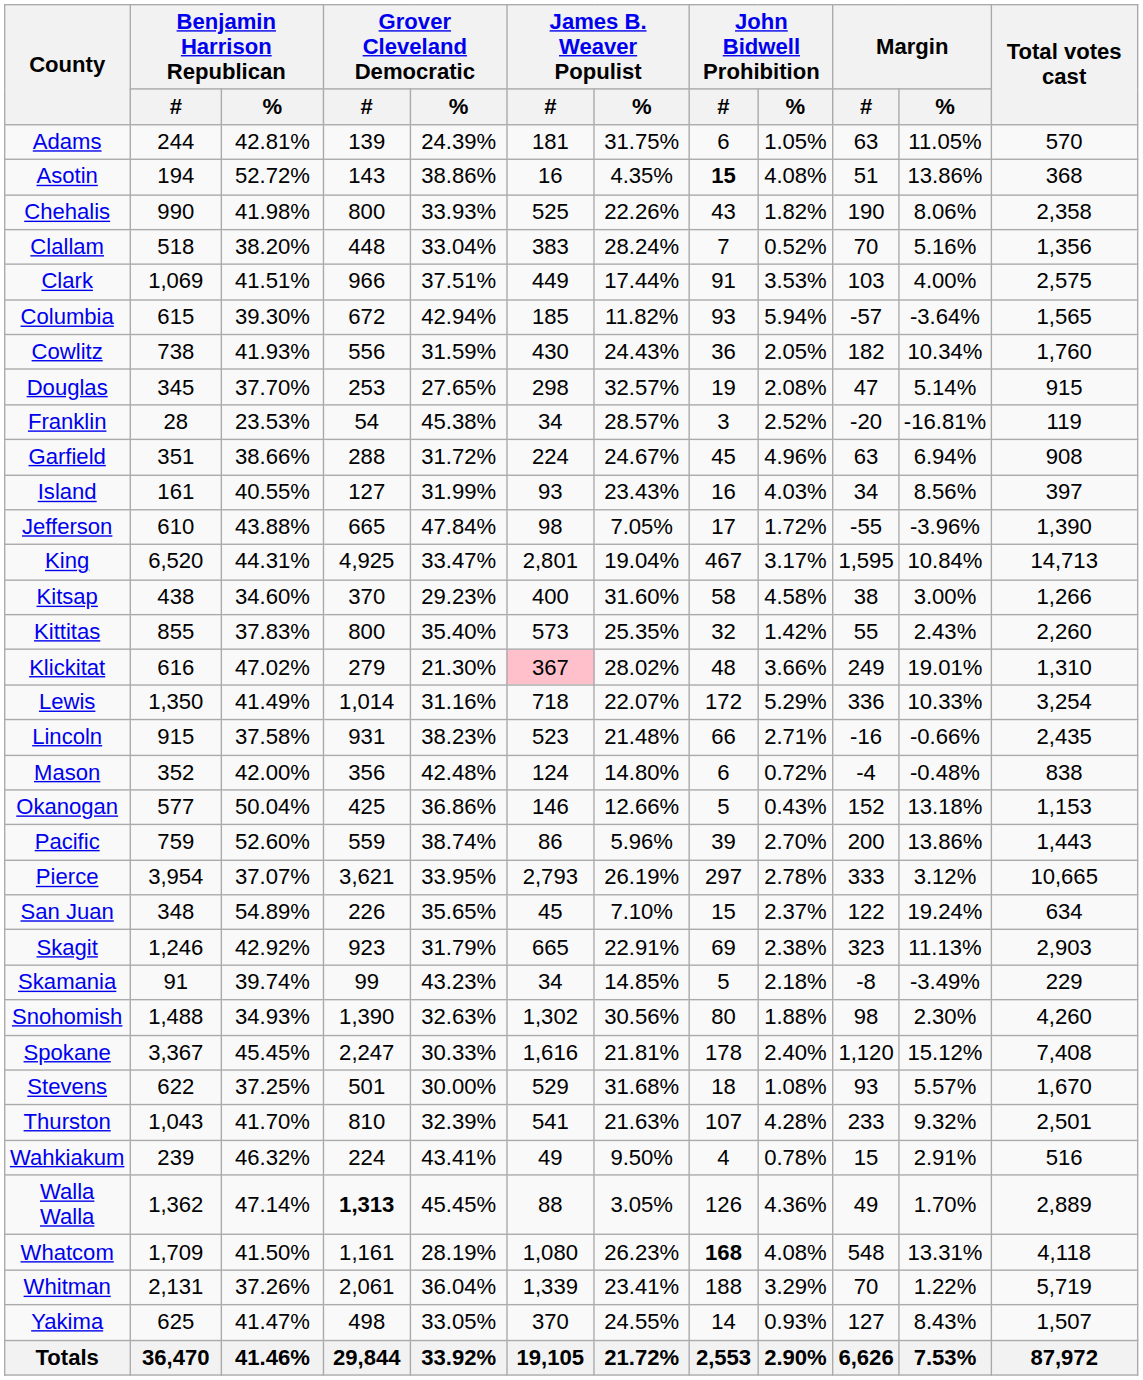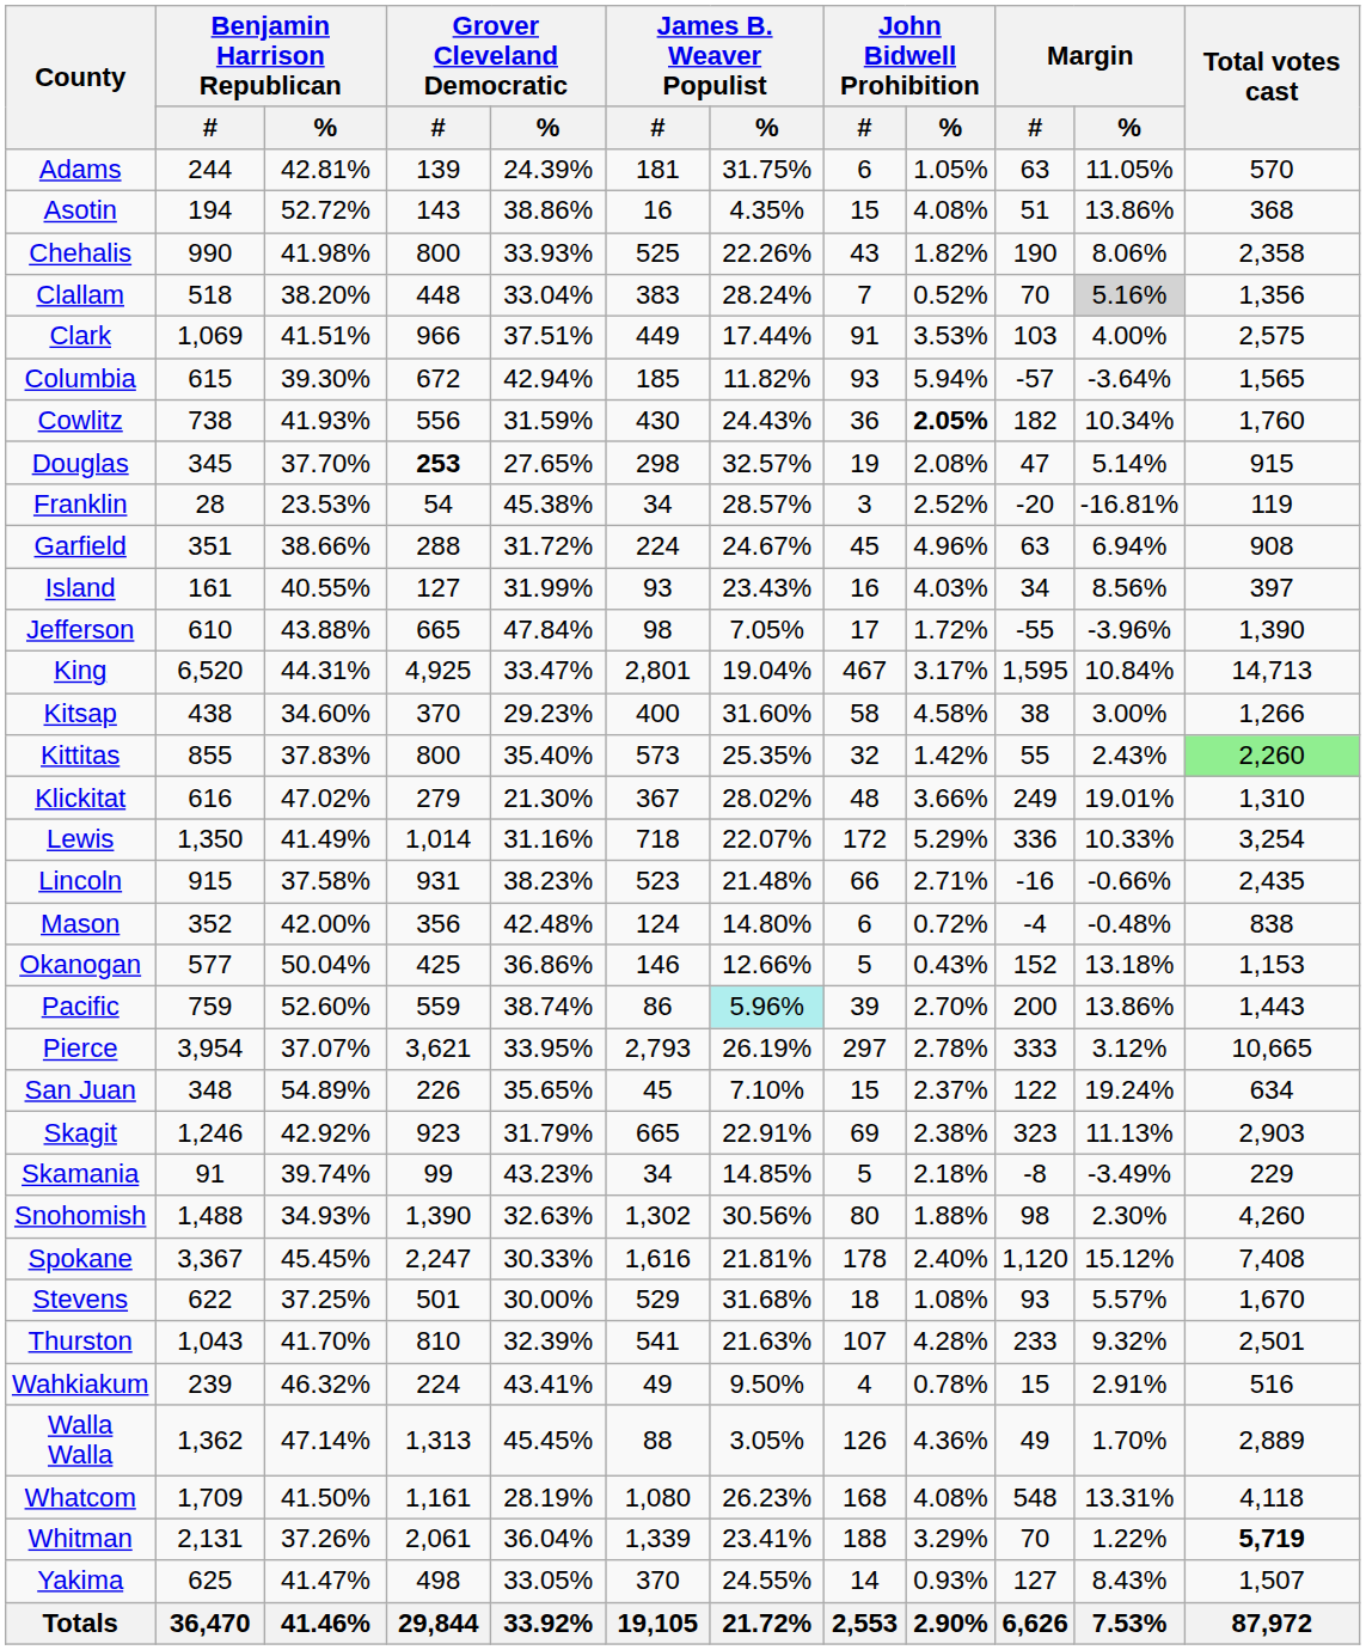Asotin | John Bidwell Prohibition / #: bold -> normal
Clallam | Margin / %: no background -> lightgrey background
Cowlitz | John Bidwell Prohibition / %: normal -> bold
Douglas | Grover Cleveland Democratic / #: normal -> bold
Kittitas | Total votes cast: no background -> lightgreen background
Klickitat | James B. Weaver Populist / #: pink background -> no background
Pacific | James B. Weaver Populist / %: no background -> paleturquoise background
Walla Walla | Grover Cleveland Democratic / #: bold -> normal
Whatcom | John Bidwell Prohibition / #: bold -> normal
Whitman | Total votes cast: normal -> bold
